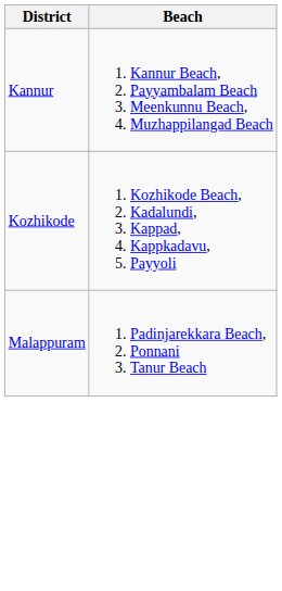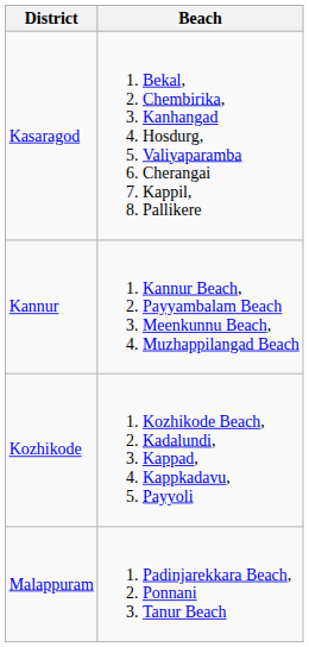+ row: Kasaragod | Bekal, Chembirika, Kanhangad Hosdurg, Valiyaparamba Cherangai Kappil, Pallikere
